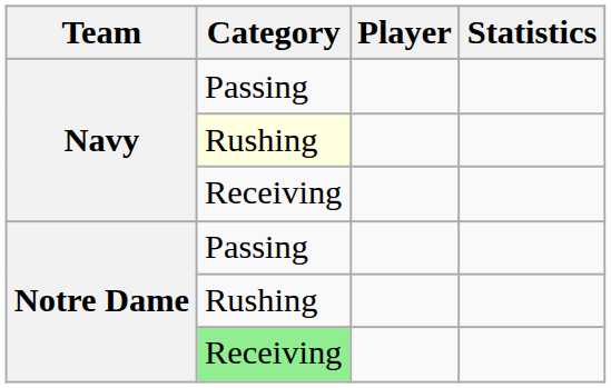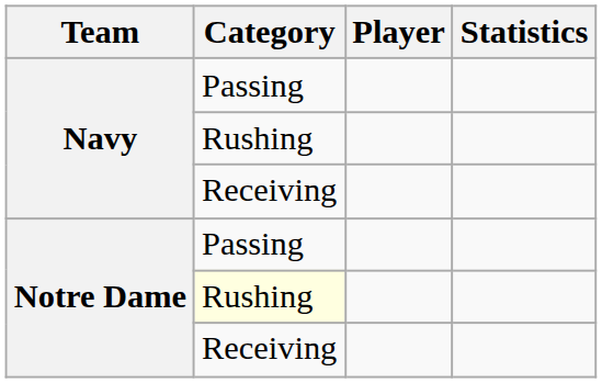Navy / Rushing | Category: lightyellow background -> no background
Notre Dame / Rushing | Category: no background -> lightyellow background
Notre Dame / Receiving | Category: lightgreen background -> no background
